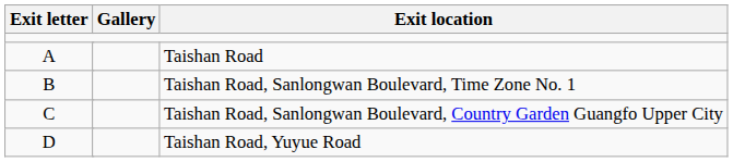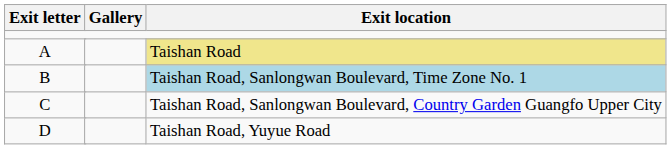Taishan Road | Exit location: no background -> khaki background
Taishan Road, Sanlongwan Boulevard, Time Zone No. 1 | Exit location: no background -> lightblue background
